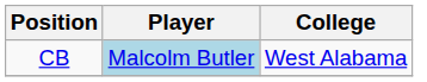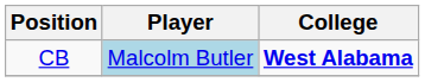CB | College: normal -> bold
